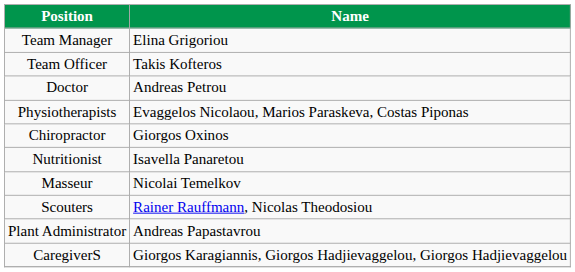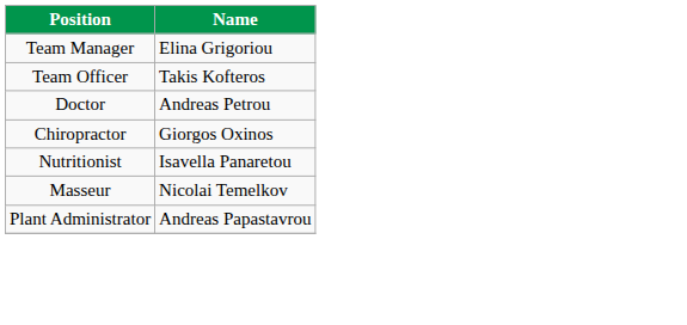- row: Physiotherapists | Evaggelos Nicolaou, Marios Paraskeva, Costas Piponas
- row: Scouters | Rainer Rauffmann, Nicolas Theodosiou
- row: CaregiverS | Giorgos Karagiannis, Giorgos Hadjievaggelou, Giorgos Hadjievaggelou
